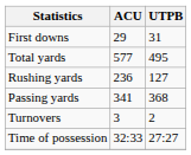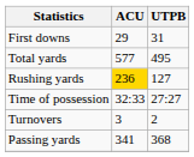Rushing yards | ACU: no background -> gold background
rows swapped: Passing yards <-> Time of possession
